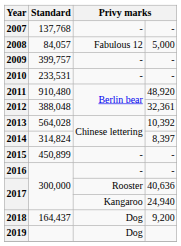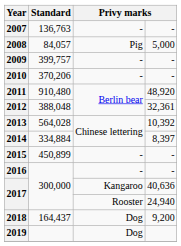2007 | Standard: 137,768 -> 136,763
2008 | column 3: Fabulous 12 -> Pig
2010 | Standard: 233,531 -> 370,206
2014 | Standard: 314,824 -> 334,884
2017 / 40,636 | column 3: Rooster -> Kangaroo
2017 / 24,940 | column 3: Kangaroo -> Rooster
